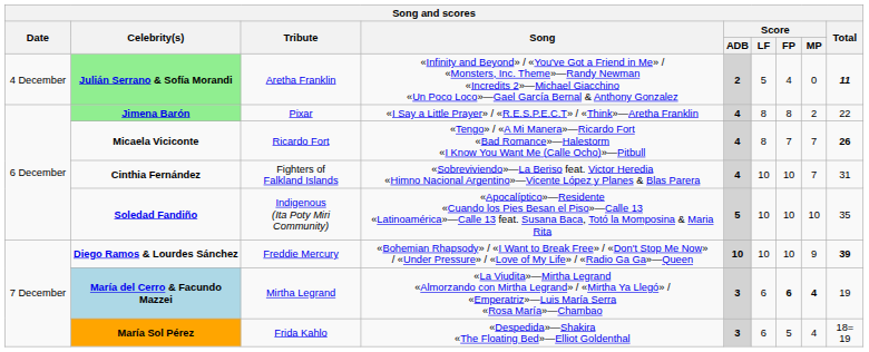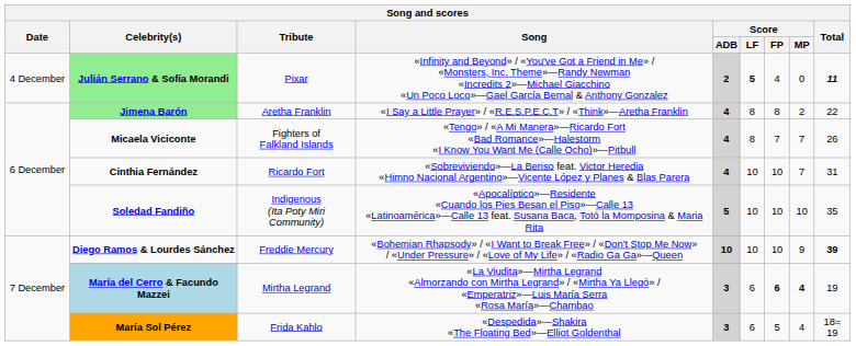Julián Serrano & Sofía Morandi | Tribute: Aretha Franklin -> Pixar
Julián Serrano & Sofía Morandi | Score / LF: normal -> bold
Jimena Barón | Tribute: Pixar -> Aretha Franklin
Micaela Viciconte | Tribute: Ricardo Fort -> Fighters of Falkland Islands
Micaela Viciconte | Total: bold -> normal
Cinthia Fernández | Tribute: Fighters of Falkland Islands -> Ricardo Fort
